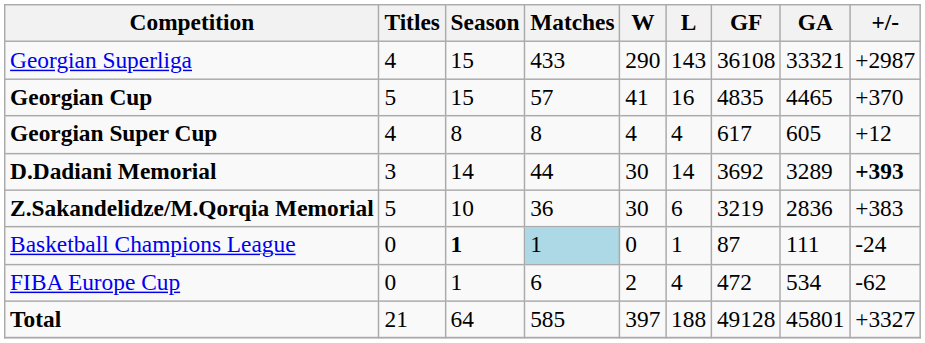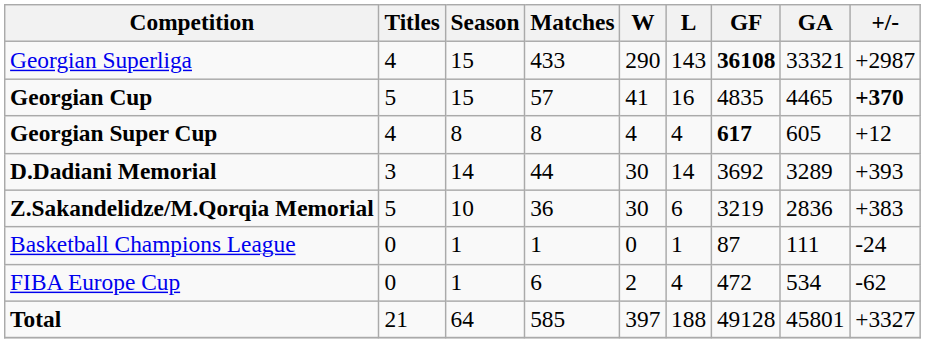Georgian Superliga | GF: normal -> bold
Georgian Cup | +/-: normal -> bold
Georgian Super Cup | GF: normal -> bold
D.Dadiani Memorial | +/-: bold -> normal
Basketball Champions League | Season: bold -> normal
Basketball Champions League | Matches: lightblue background -> no background
